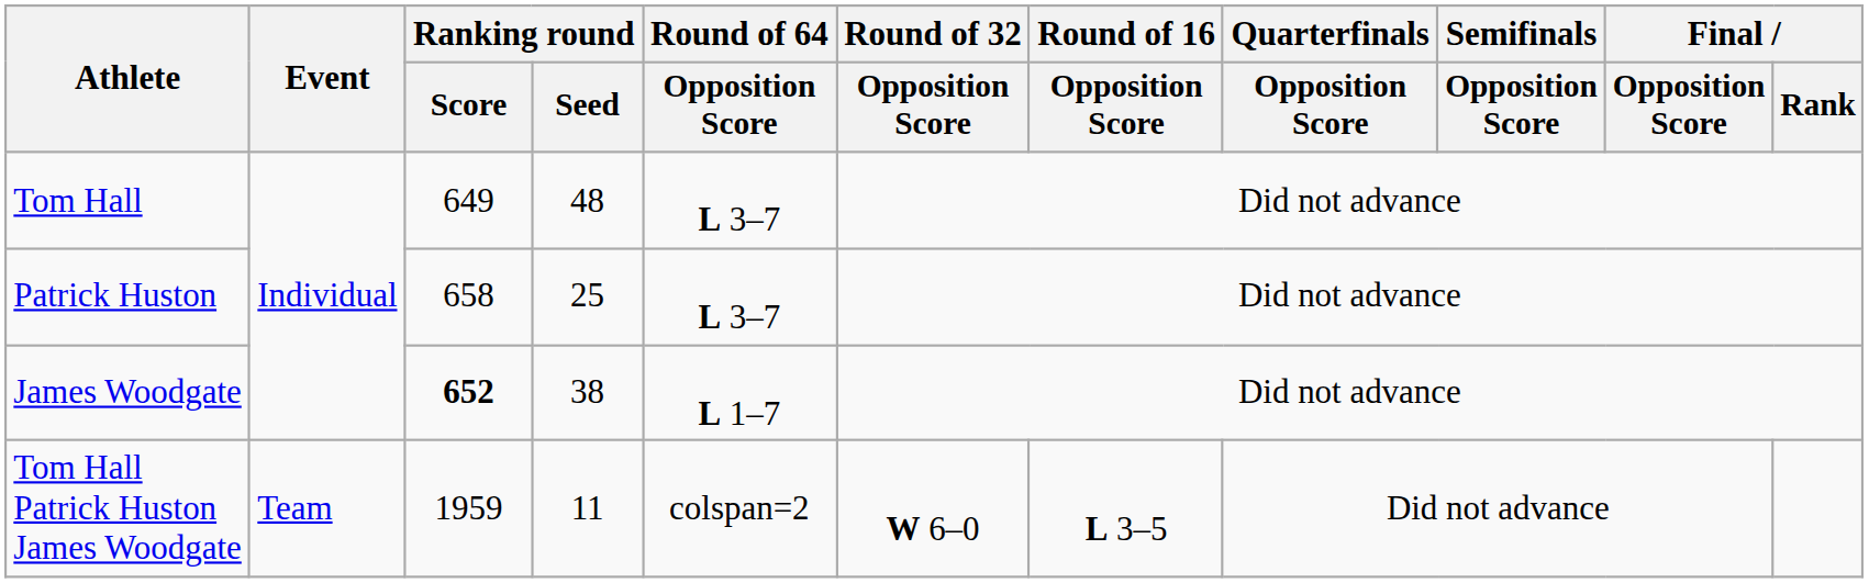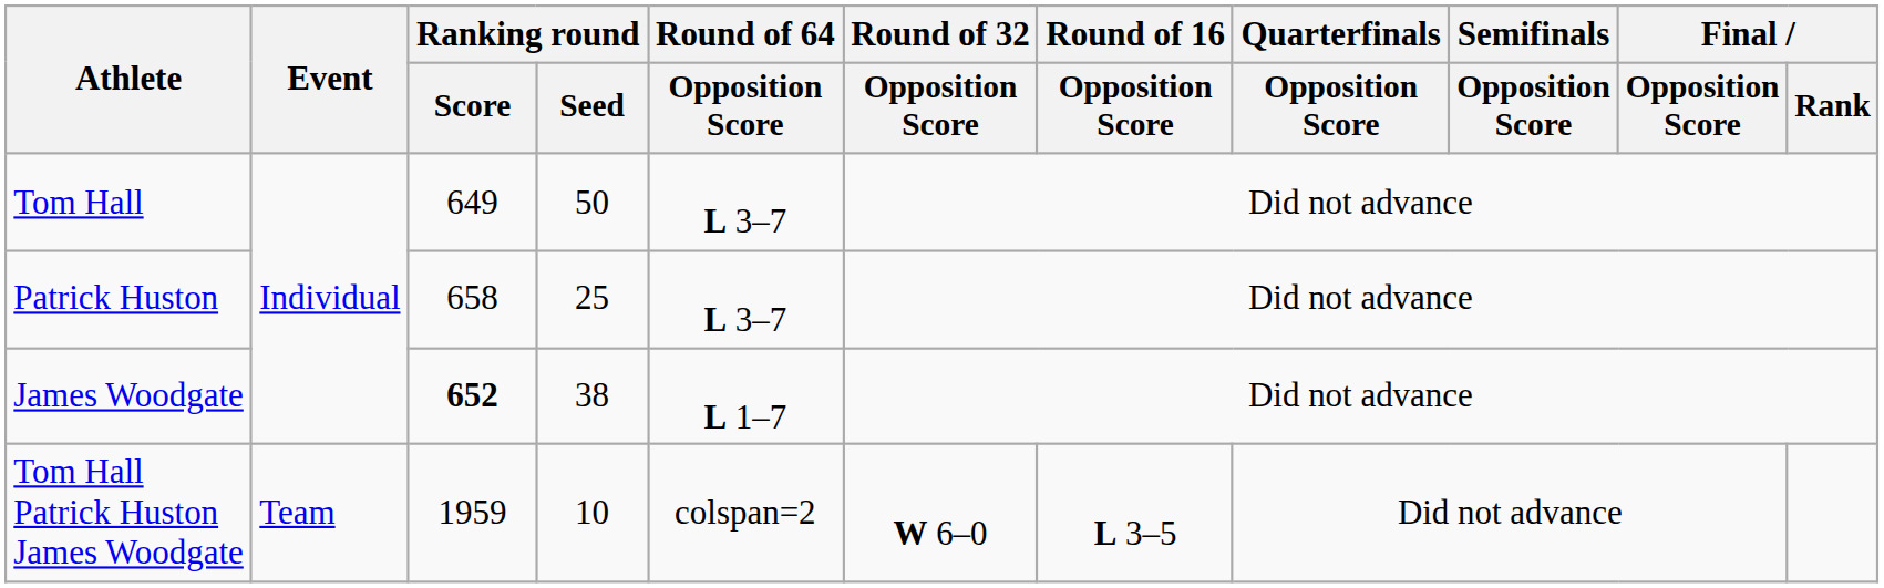Tom Hall | Ranking round / Seed: 48 -> 50
Tom Hall Patrick Huston James Woodgate | Ranking round / Seed: 11 -> 10
